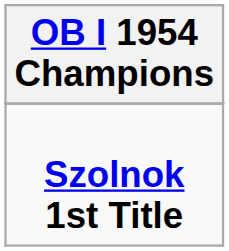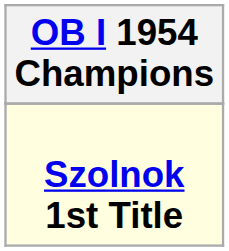row 2 | column 1: no background -> lightyellow background
